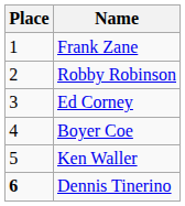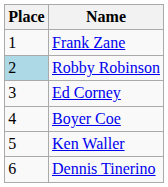Robby Robinson | Place: no background -> lightblue background
Dennis Tinerino | Place: bold -> normal
